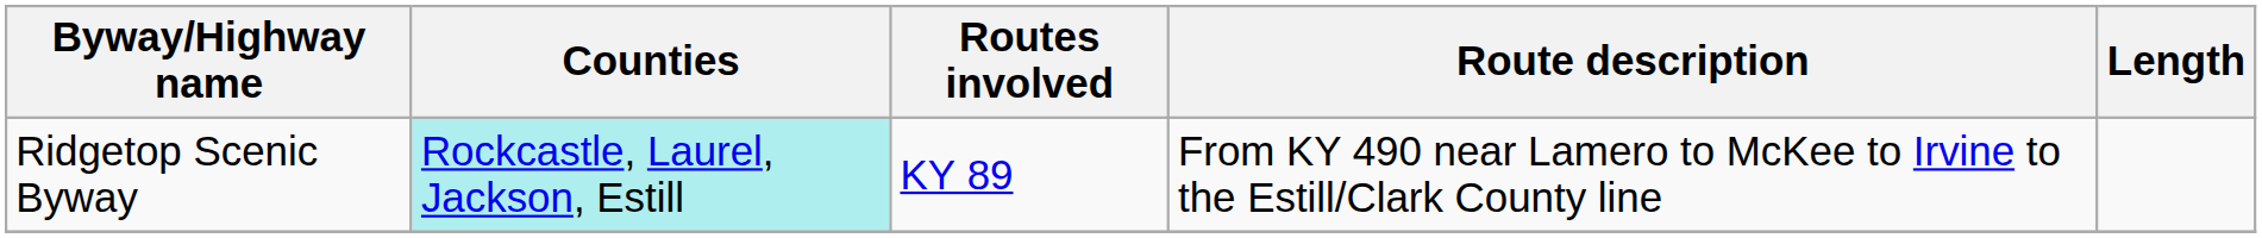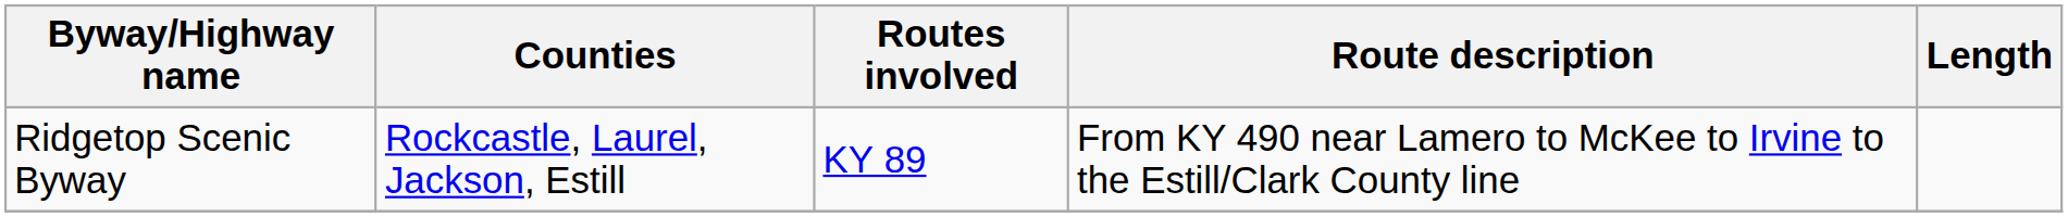Ridgetop Scenic Byway | Counties: paleturquoise background -> no background
